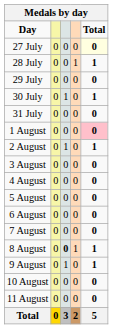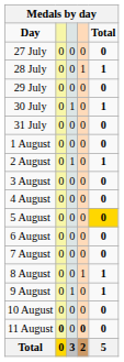27 July | Total: lightyellow background -> no background
1 August | Total: pink background -> no background
5 August | Total: no background -> gold background
8 August | column 3: bold -> normal
11 August | column 2: normal -> bold
11 August | column 4: normal -> bold
